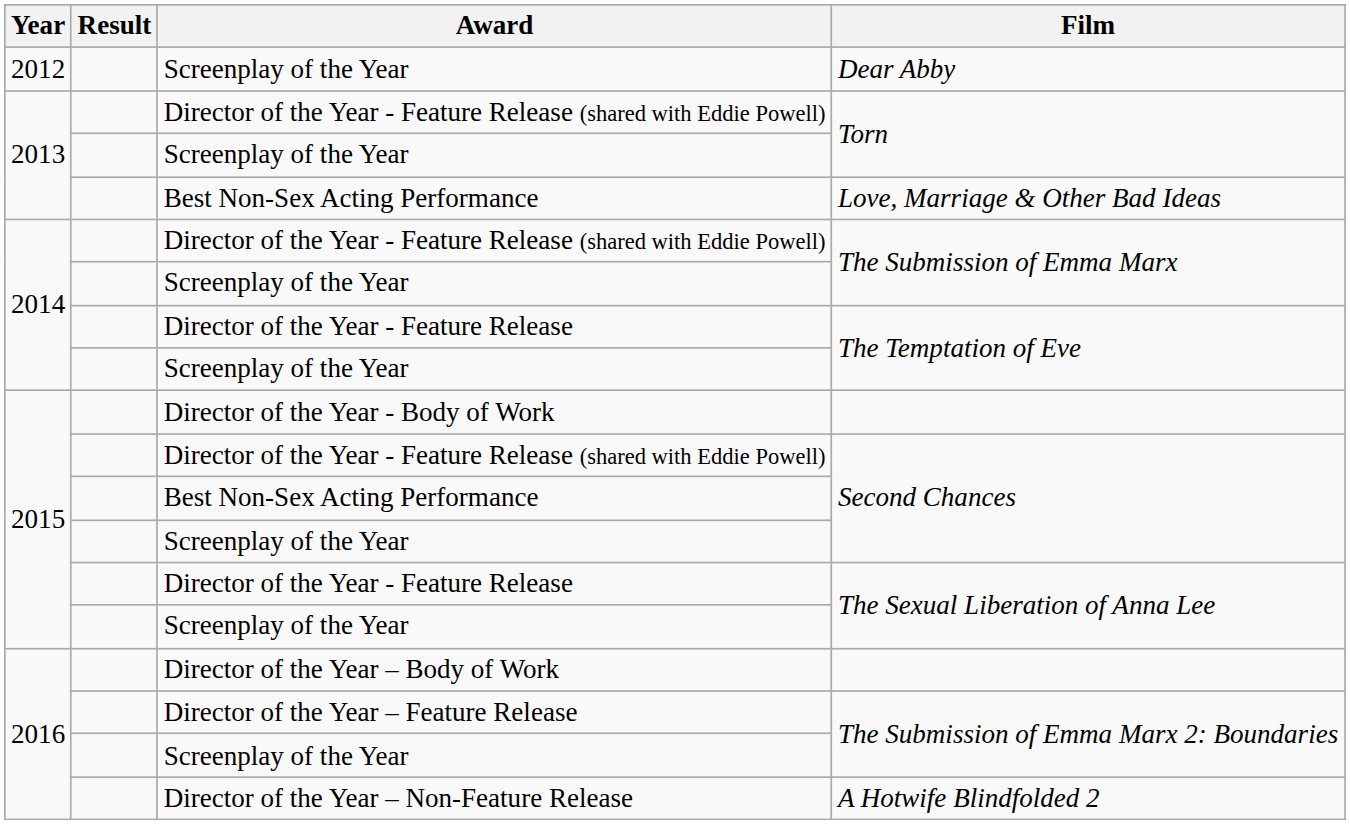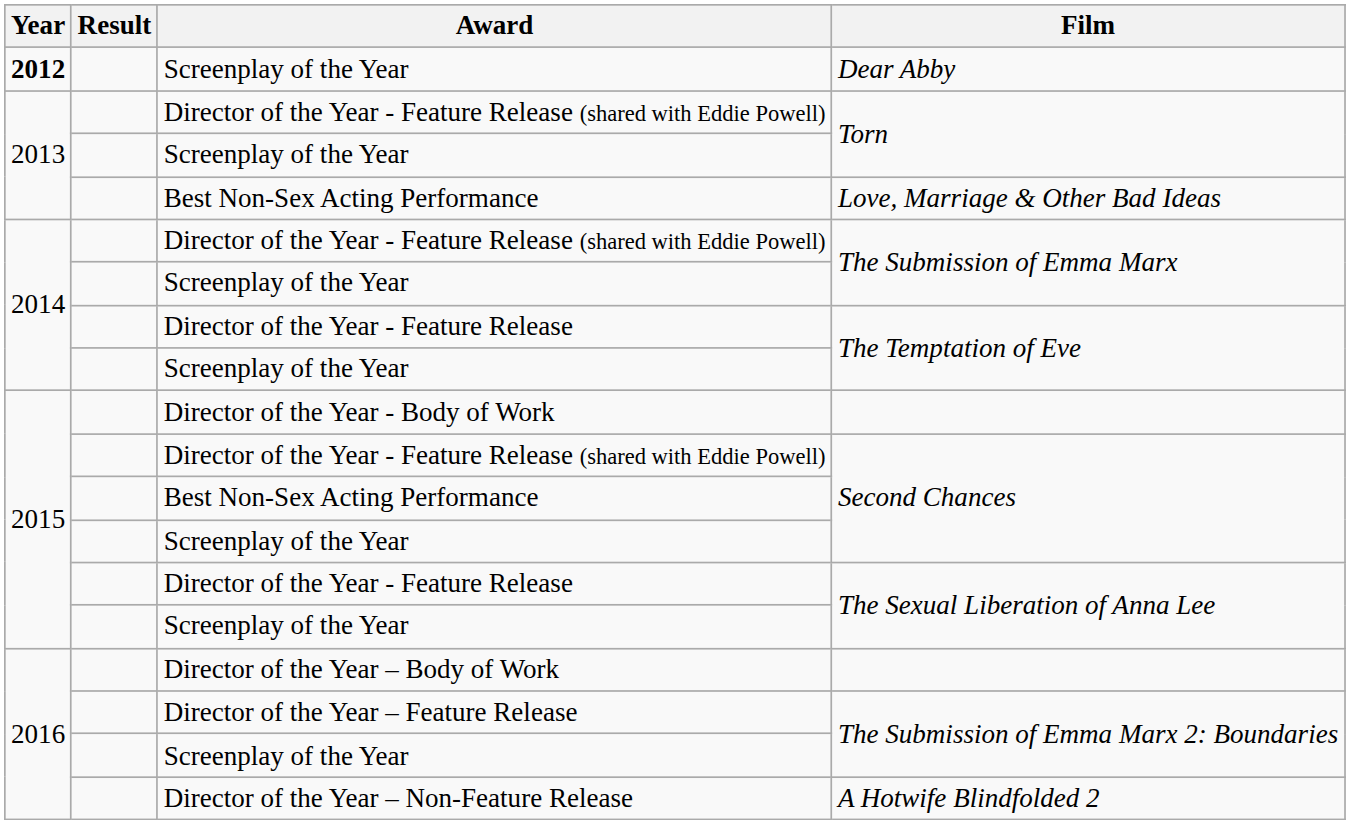Dear Abby | Year: normal -> bold
